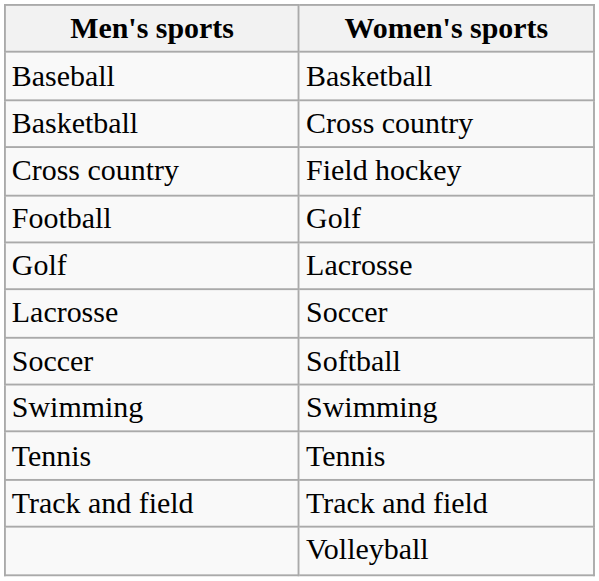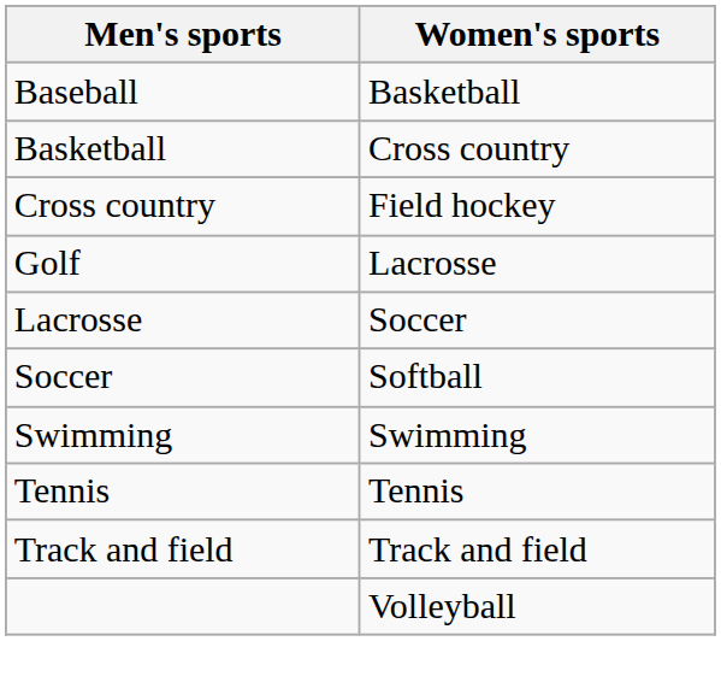- row: Football | Golf
